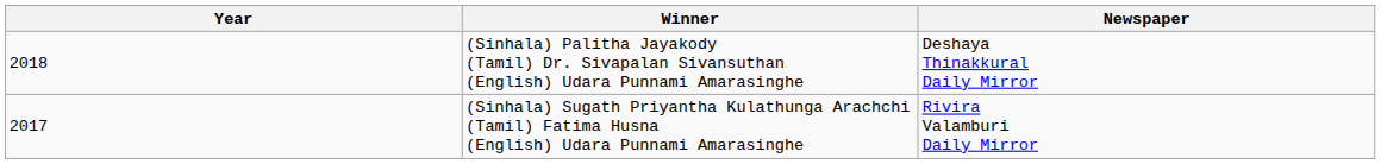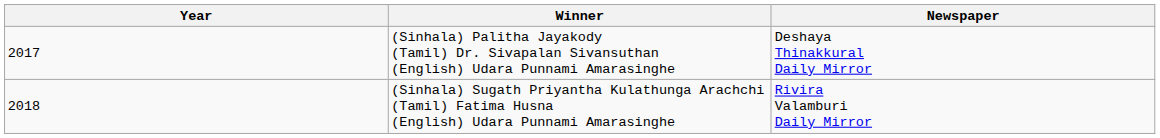row 2 | Year: 2018 -> 2017
row 3 | Year: 2017 -> 2018
